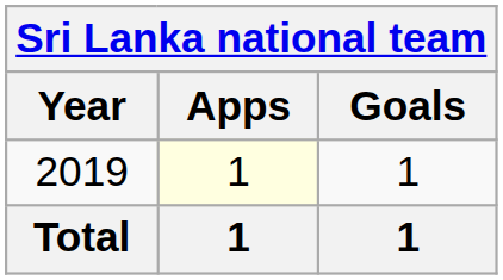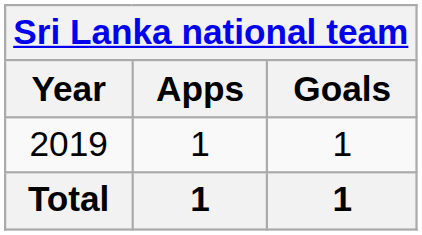2019 | Apps: lightyellow background -> no background
